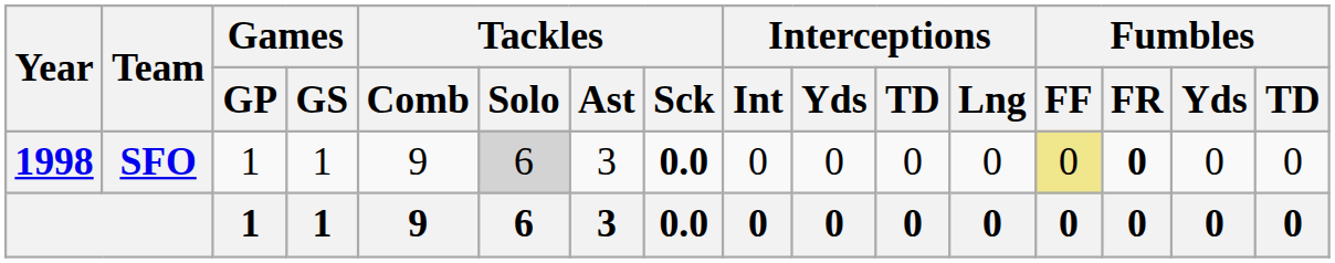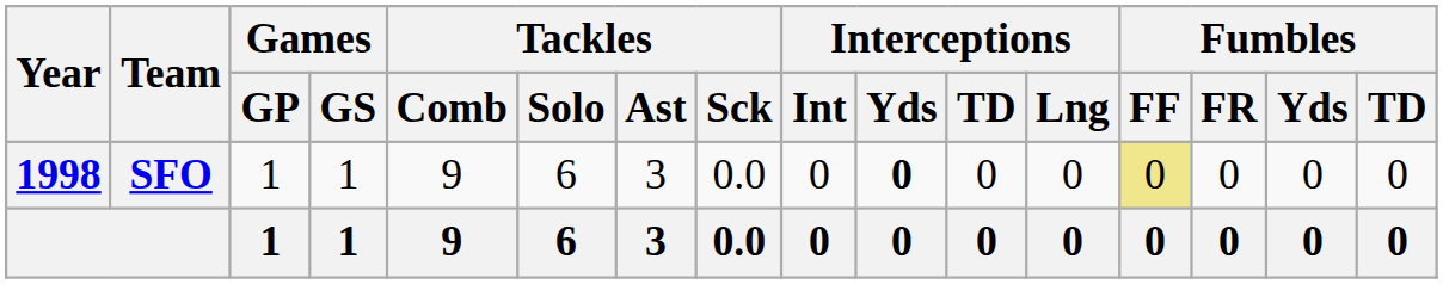SFO | Tackles / Solo: lightgrey background -> no background
SFO | Tackles / Sck: bold -> normal
SFO | Interceptions / Yds: normal -> bold
SFO | Fumbles / FR: bold -> normal
